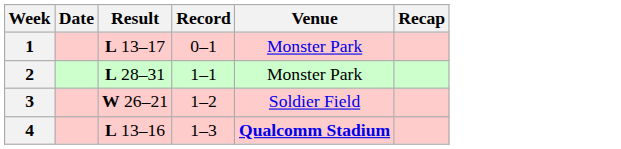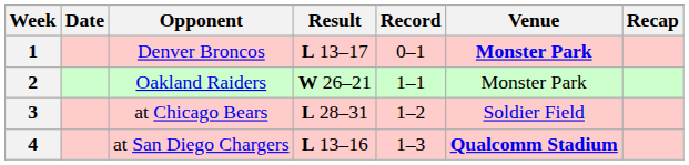+ column: Opponent | Denver Broncos | Oakland Raiders | at Chicago Bears | at San Diego Chargers
1 | Venue: normal -> bold
2 | Result: L 28–31 -> W 26–21
3 | Result: W 26–21 -> L 28–31
